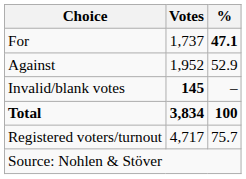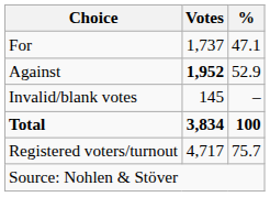For | %: bold -> normal
Against | Votes: normal -> bold
Invalid/blank votes | Votes: bold -> normal
